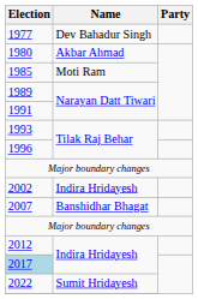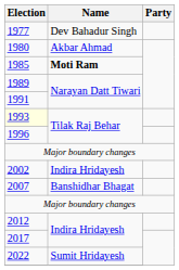1985 | Name: normal -> bold
1993 | Election: no background -> lightyellow background
2017 | Election: lightblue background -> no background
